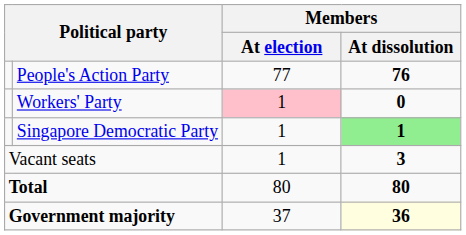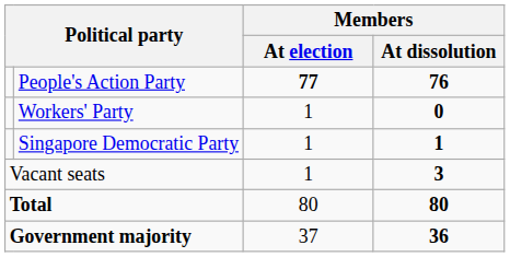People's Action Party | Members / At election: normal -> bold
Workers' Party | Members / At election: pink background -> no background
Singapore Democratic Party | Members / At dissolution: lightgreen background -> no background
Government majority | Members / At dissolution: lightyellow background -> no background
